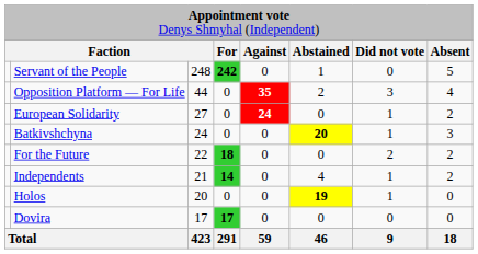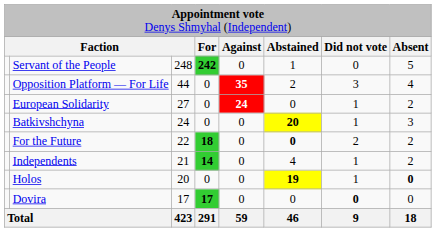For the Future | column 6: normal -> bold
Holos | column 8: normal -> bold
Dovira | column 7: normal -> bold
